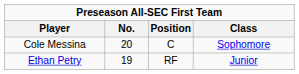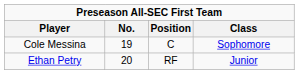Cole Messina | No.: 20 -> 19
Ethan Petry | No.: 19 -> 20
